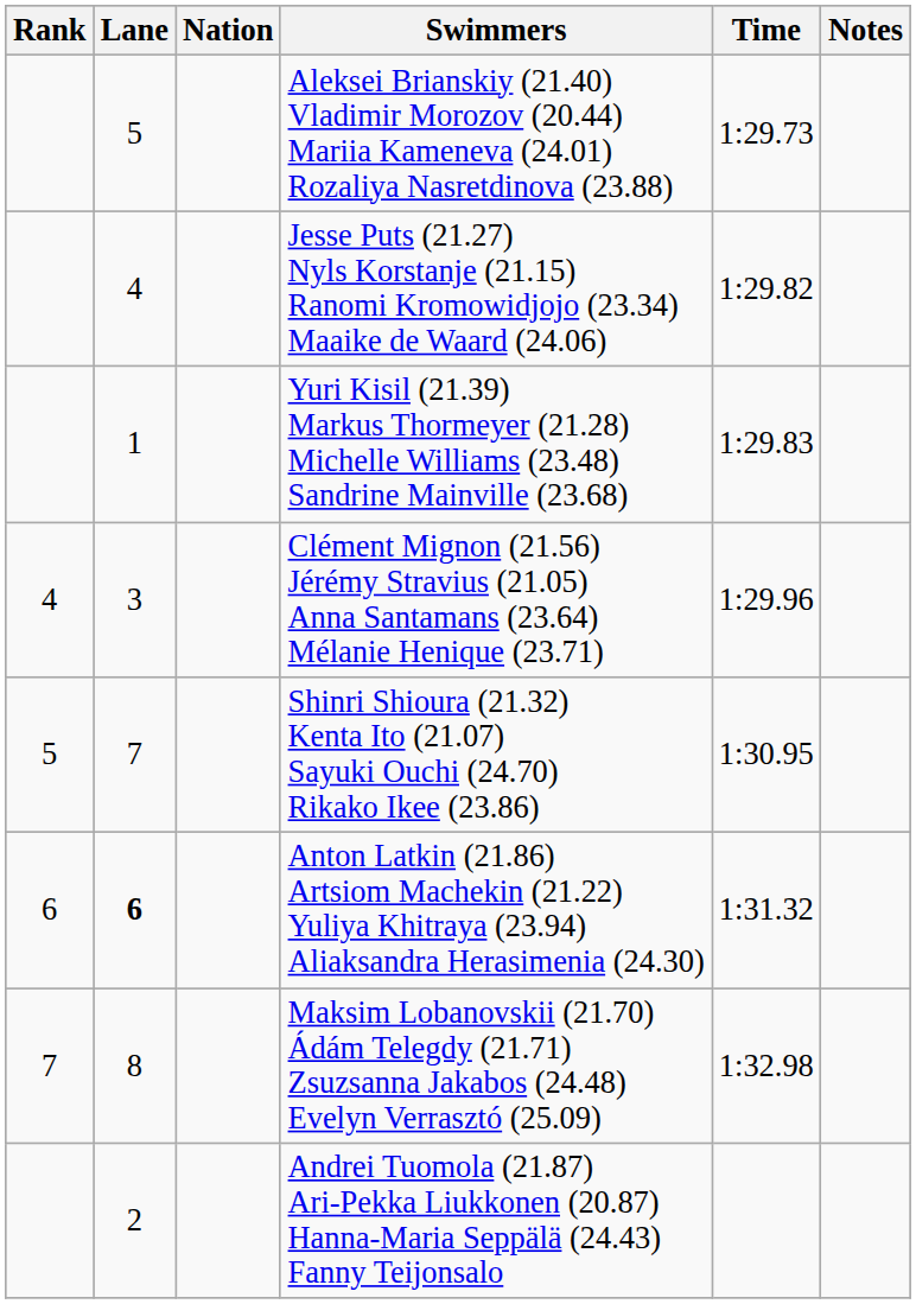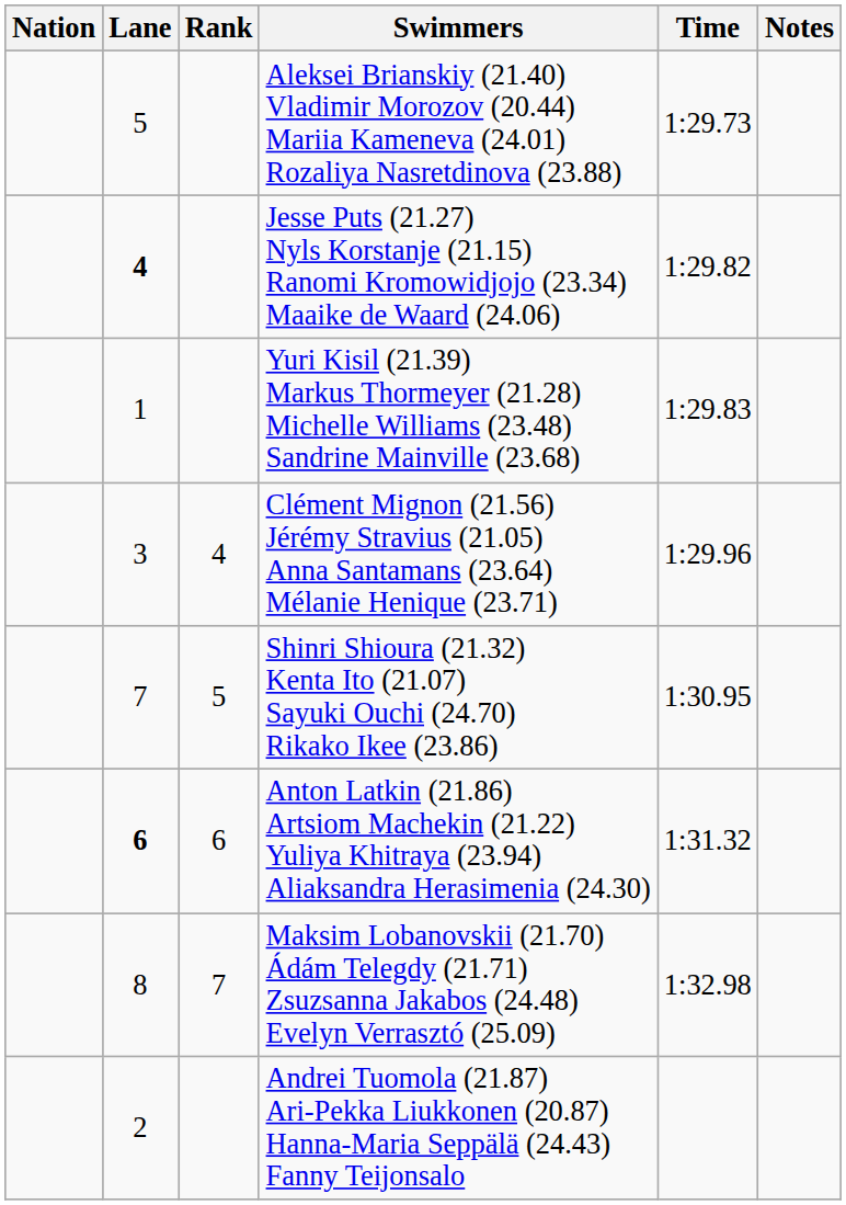columns swapped: Rank <-> Nation
row 3 | Lane: normal -> bold
